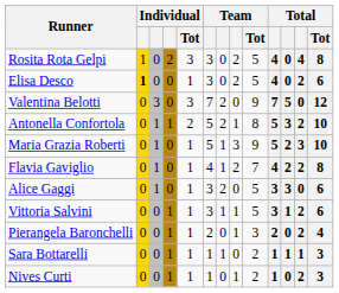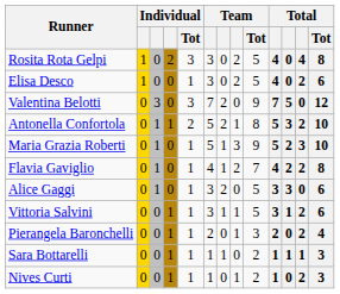Elisa Desco | column 2: bold -> normal
